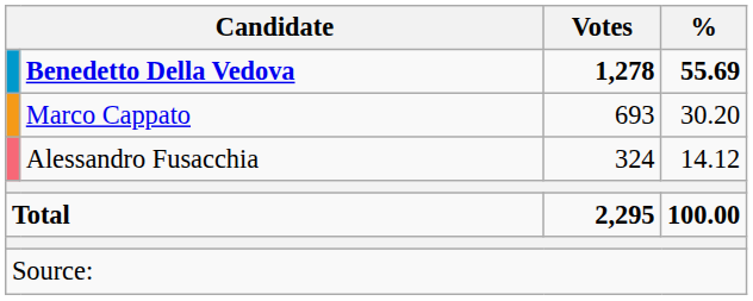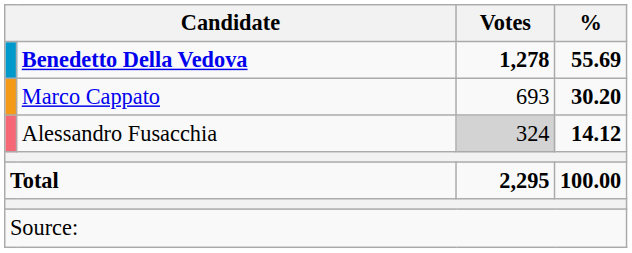Marco Cappato | %: normal -> bold
Alessandro Fusacchia | Votes: no background -> lightgrey background
Alessandro Fusacchia | %: normal -> bold
